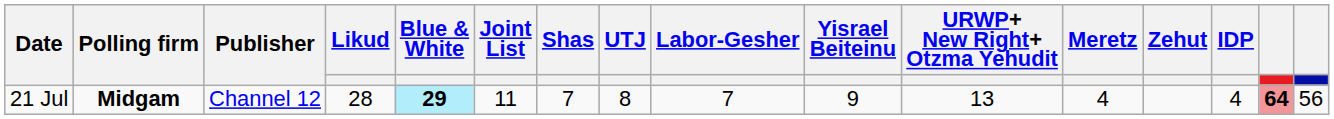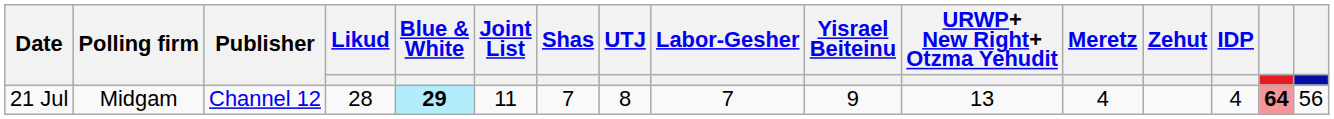21 Jul | Polling firm: bold -> normal
